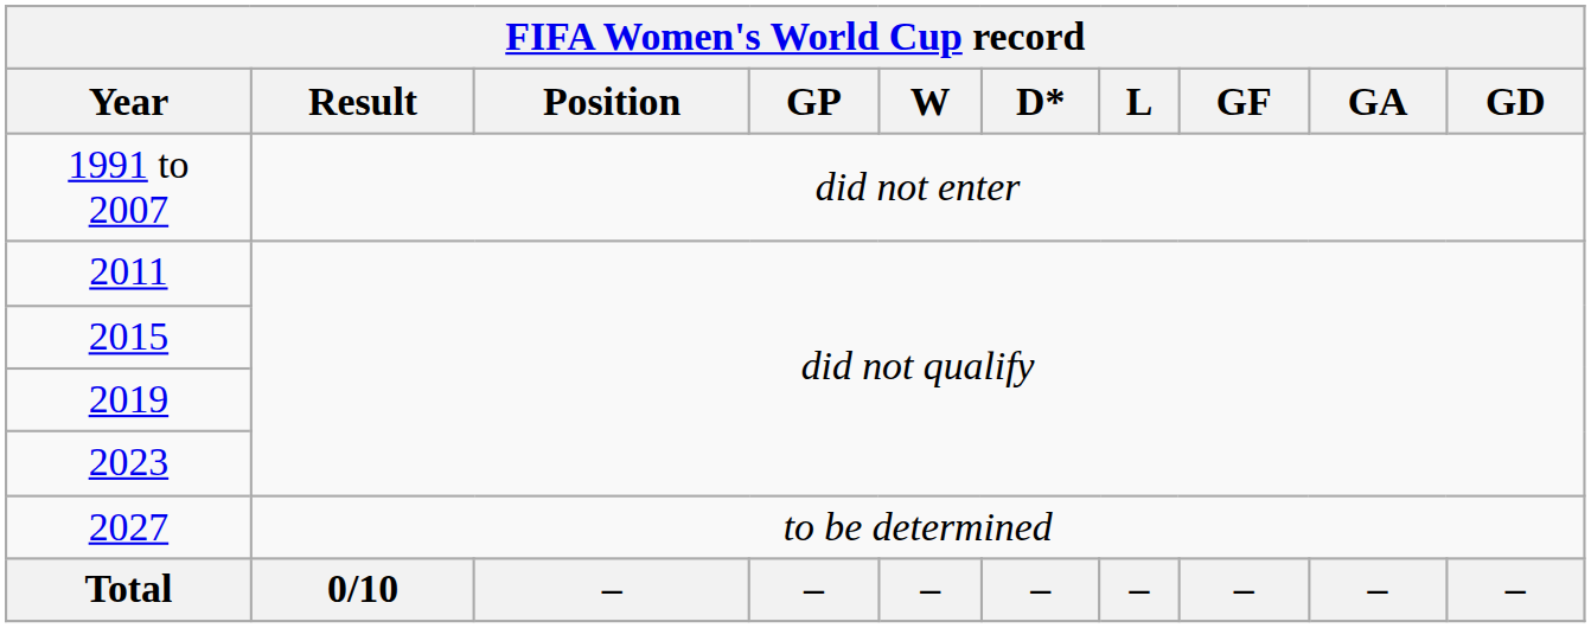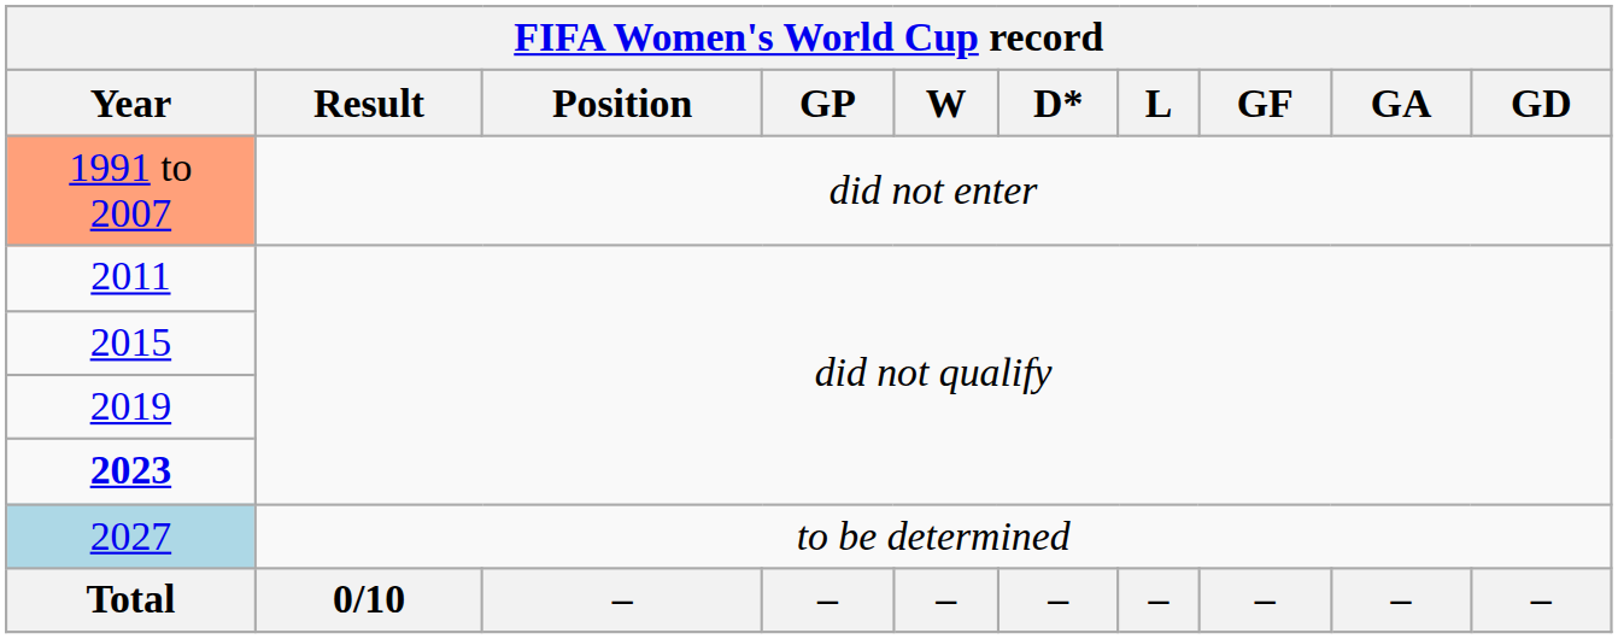1991 to 2007 | Year: no background -> lightsalmon background
2023 | Year: normal -> bold
2027 | Year: no background -> lightblue background
